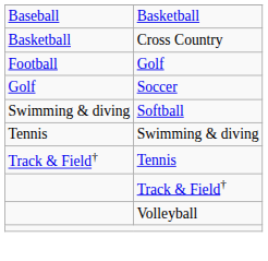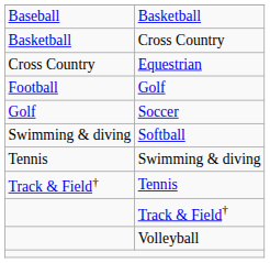+ row: Cross Country | Equestrian
